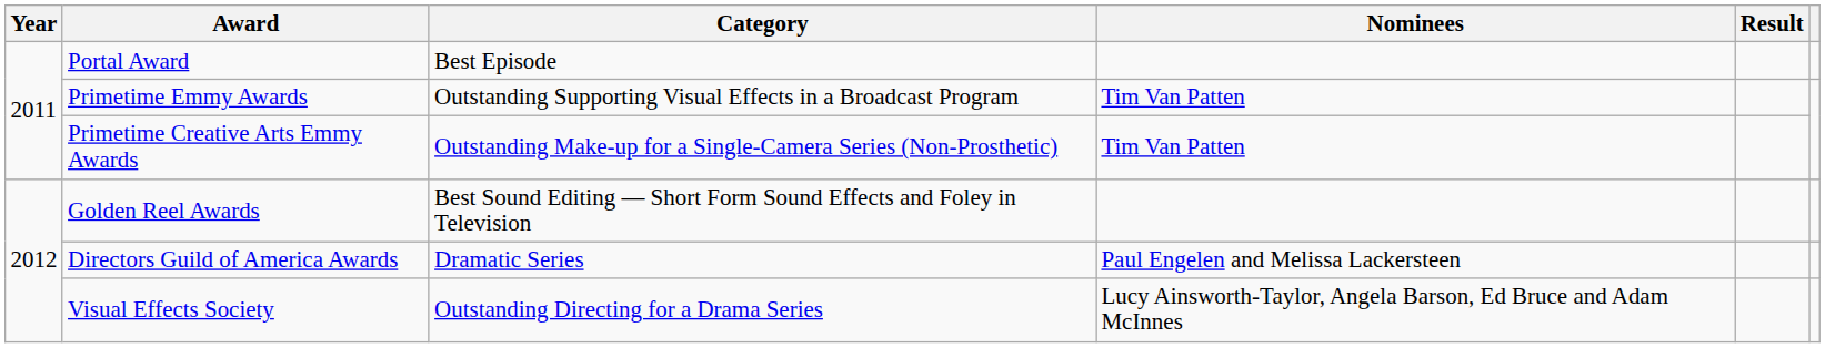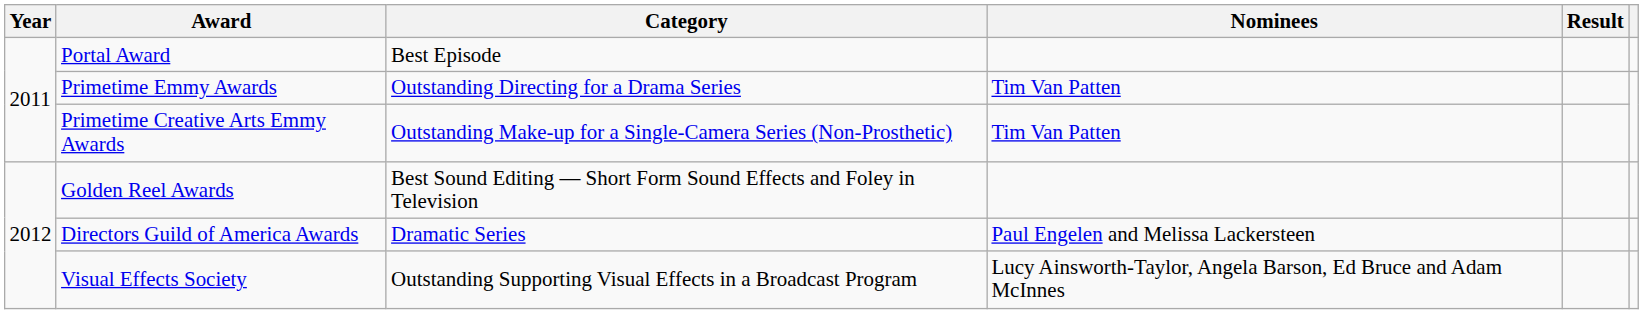Primetime Emmy Awards | Category: Outstanding Supporting Visual Effects in a Broadcast Program -> Outstanding Directing for a Drama Series
Visual Effects Society | Category: Outstanding Directing for a Drama Series -> Outstanding Supporting Visual Effects in a Broadcast Program
